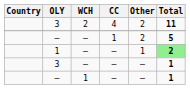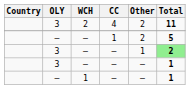row 4 | OLY: 1 -> 3
